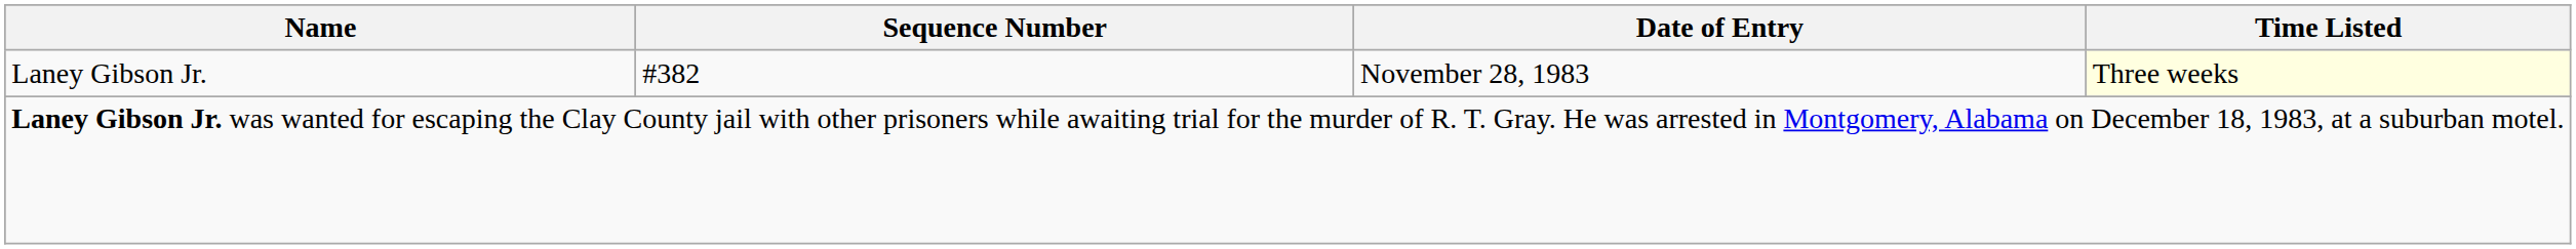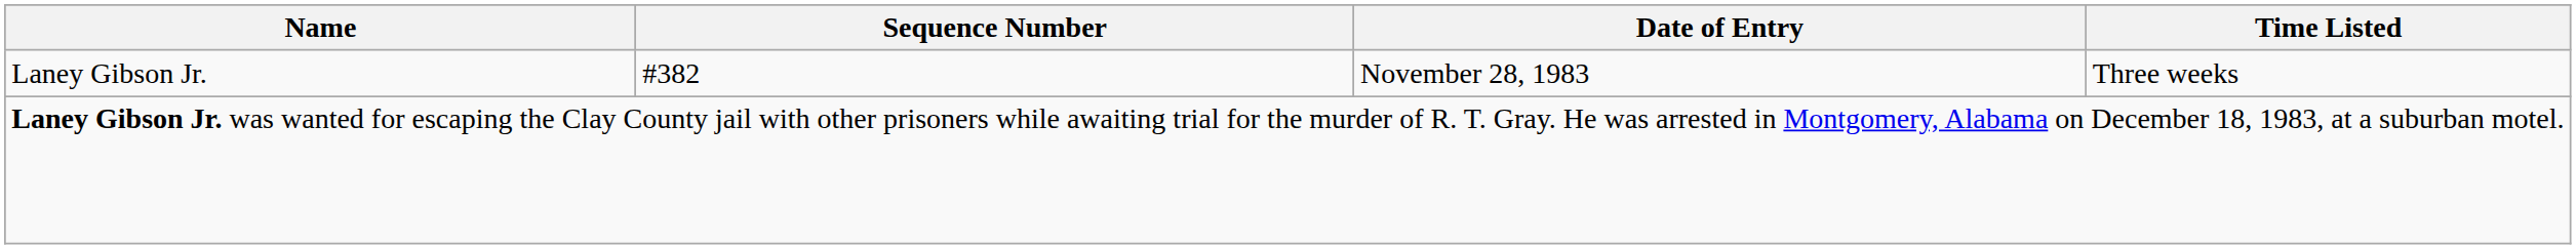Laney Gibson Jr. | Time Listed: lightyellow background -> no background
